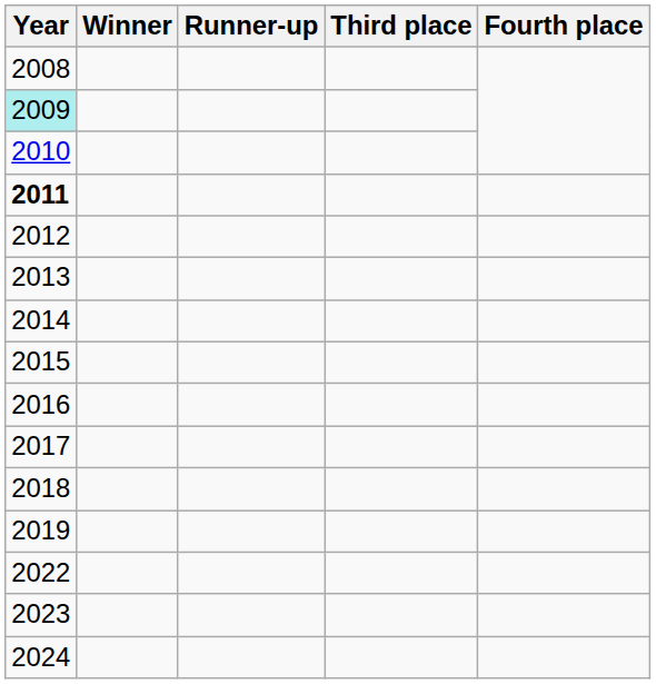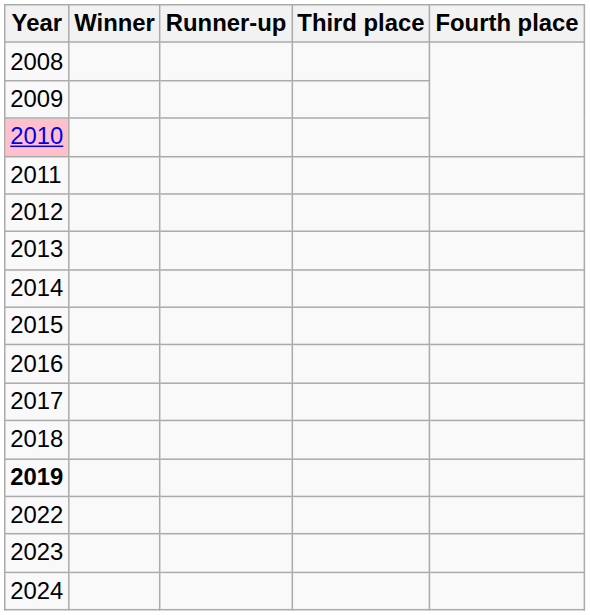2009 | Year: paleturquoise background -> no background
2010 | Year: no background -> pink background
2011 | Year: bold -> normal
2019 | Year: normal -> bold
